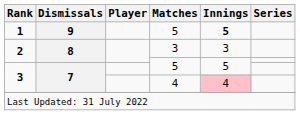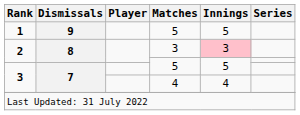1 | Innings: bold -> normal
2 / 3 | Innings: no background -> pink background
3 / 4 | Innings: pink background -> no background
